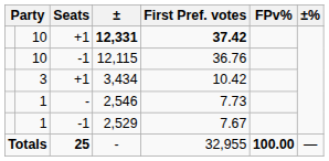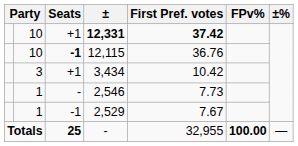12,115 | Seats: normal -> bold
